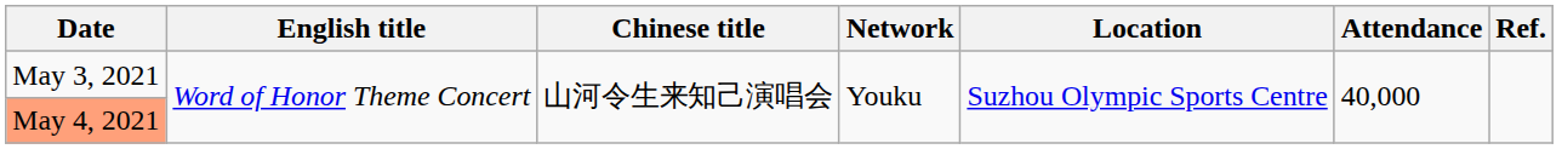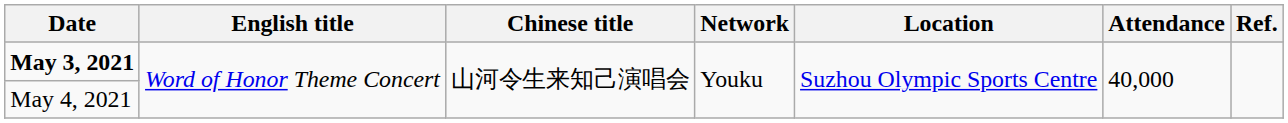May 3, 2021 | Date: normal -> bold
May 4, 2021 | Date: lightsalmon background -> no background
